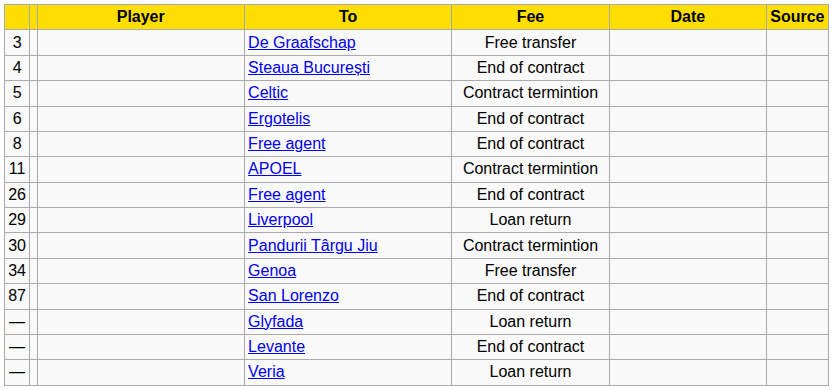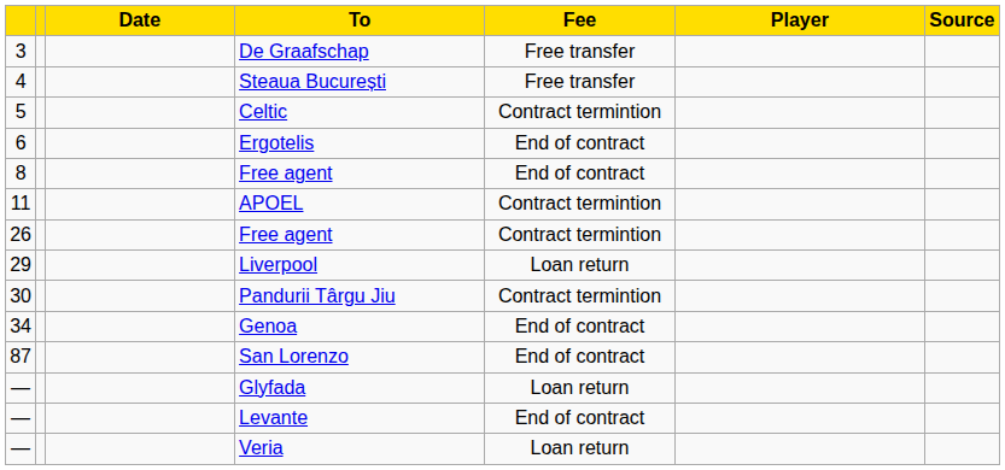columns swapped: Player <-> Date
Steaua București | Fee: End of contract -> Free transfer
26 / Free agent | Fee: End of contract -> Contract termintion
Genoa | Fee: Free transfer -> End of contract
